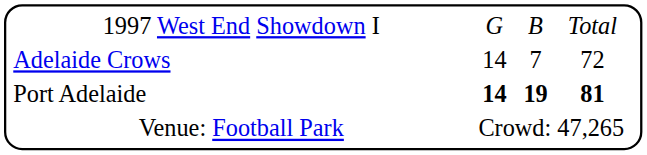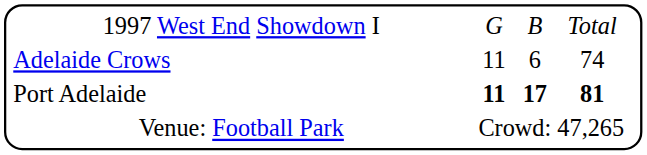Adelaide Crows | column 2: 14 -> 11
Adelaide Crows | column 3: 7 -> 6
Adelaide Crows | column 4: 72 -> 74
Port Adelaide | column 2: 14 -> 11
Port Adelaide | column 3: 19 -> 17
